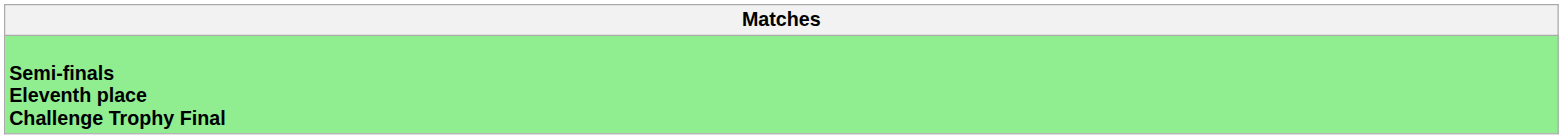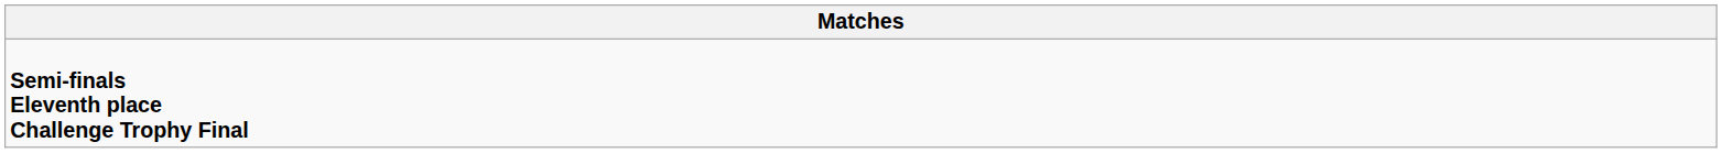row 2 | column 1: lightgreen background -> no background
